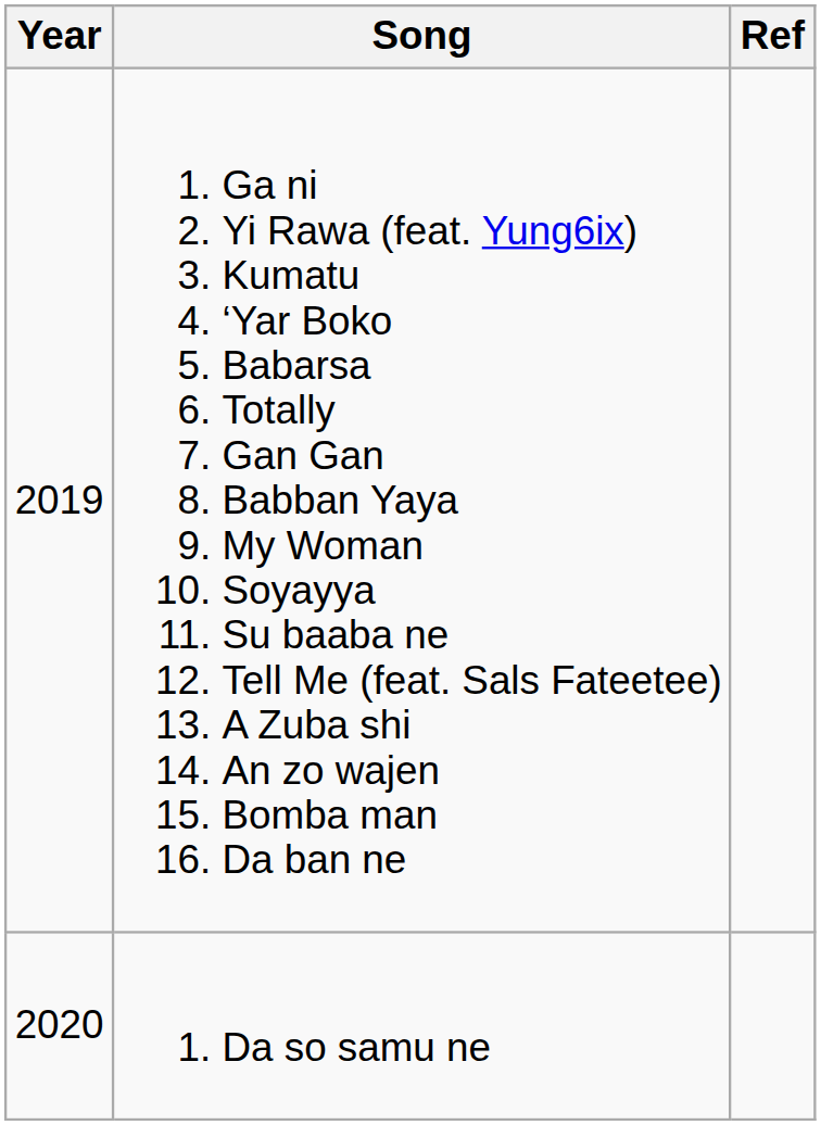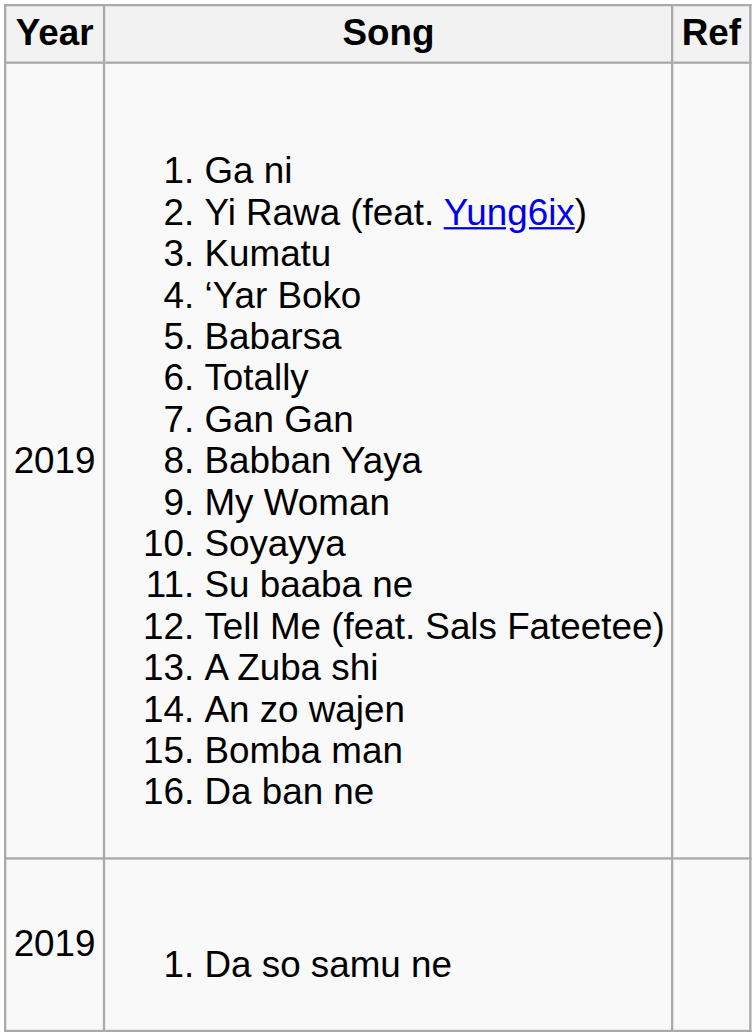Da so samu ne | Year: 2020 -> 2019
